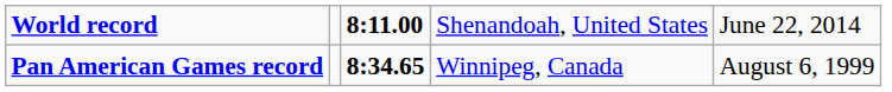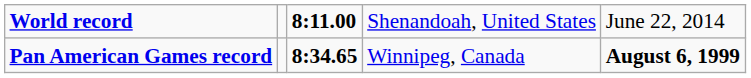Pan American Games record | column 5: normal -> bold
